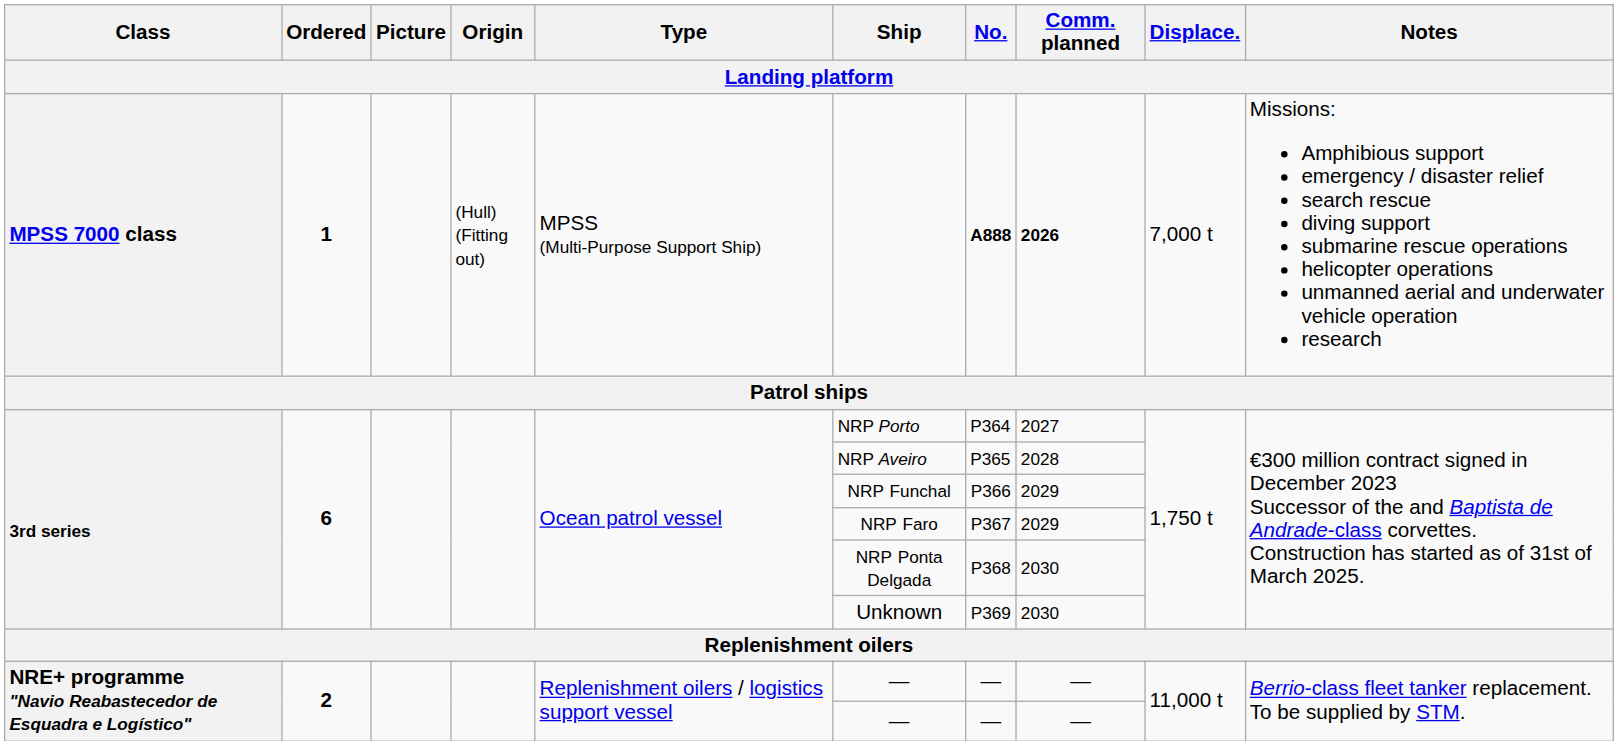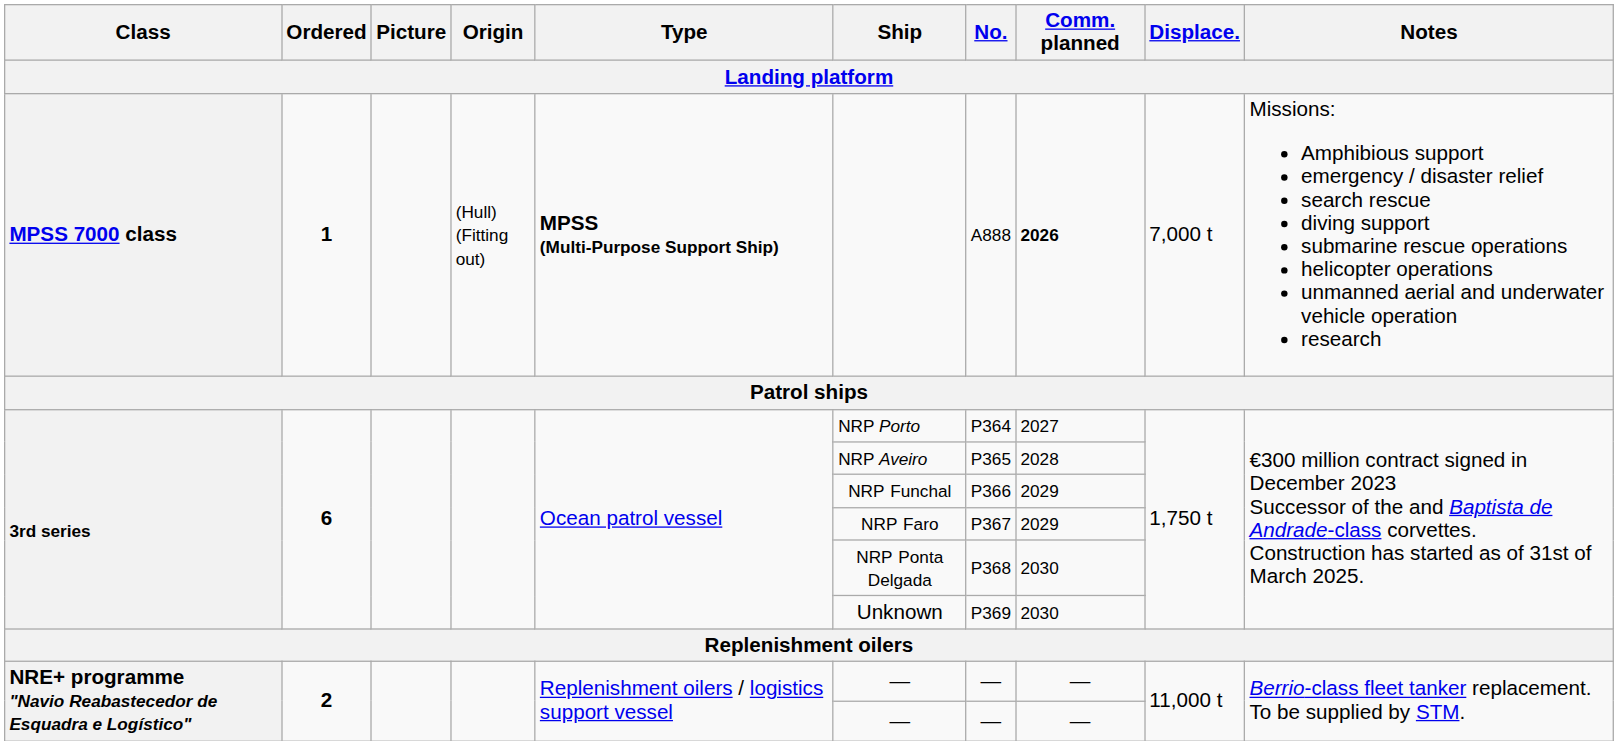MPSS 7000 class | Type: normal -> bold
MPSS 7000 class | No.: bold -> normal
